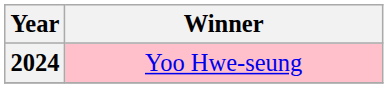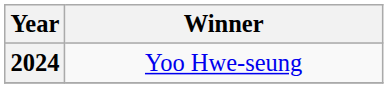2024 | Winner: pink background -> no background
